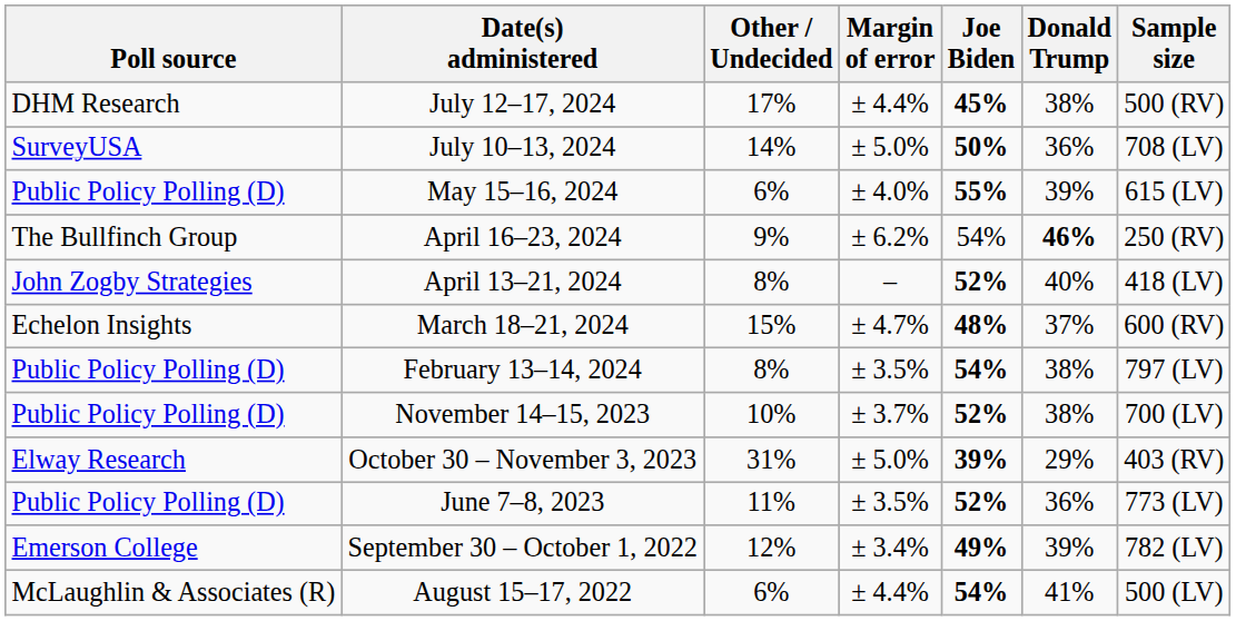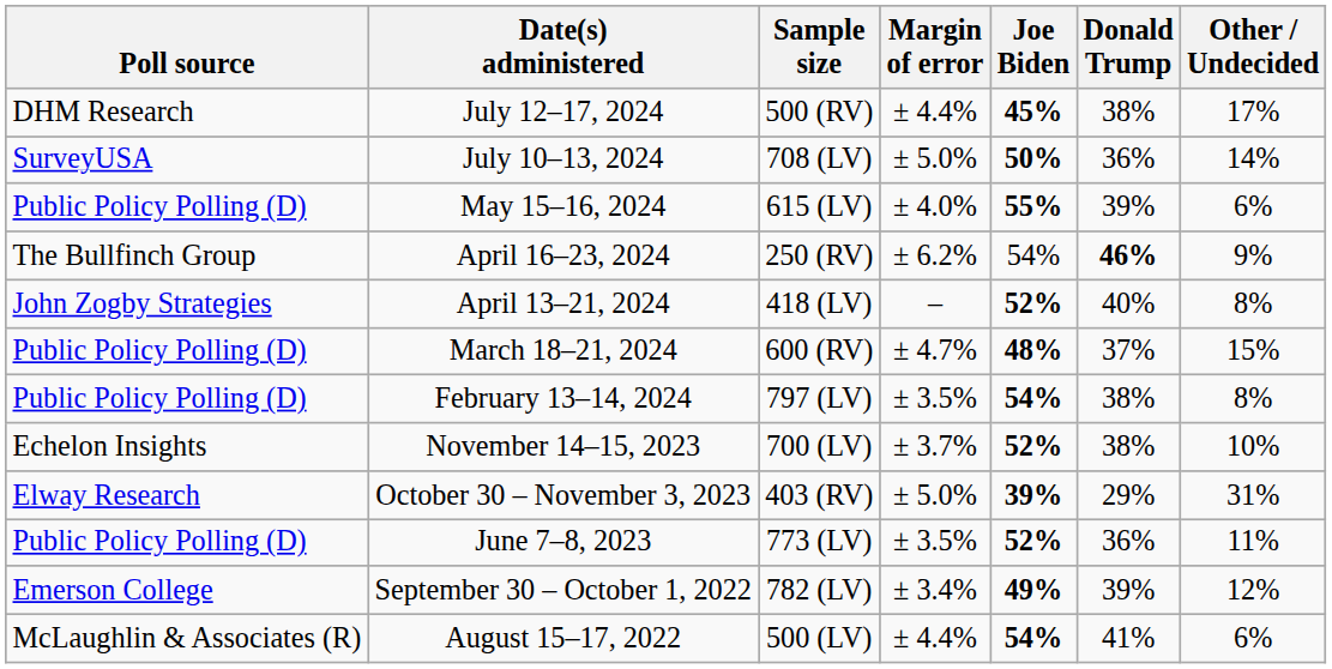columns swapped: Sample size <-> Other / Undecided
March 18–21, 2024 | Poll source: Echelon Insights -> Public Policy Polling (D)
November 14–15, 2023 | Poll source: Public Policy Polling (D) -> Echelon Insights
